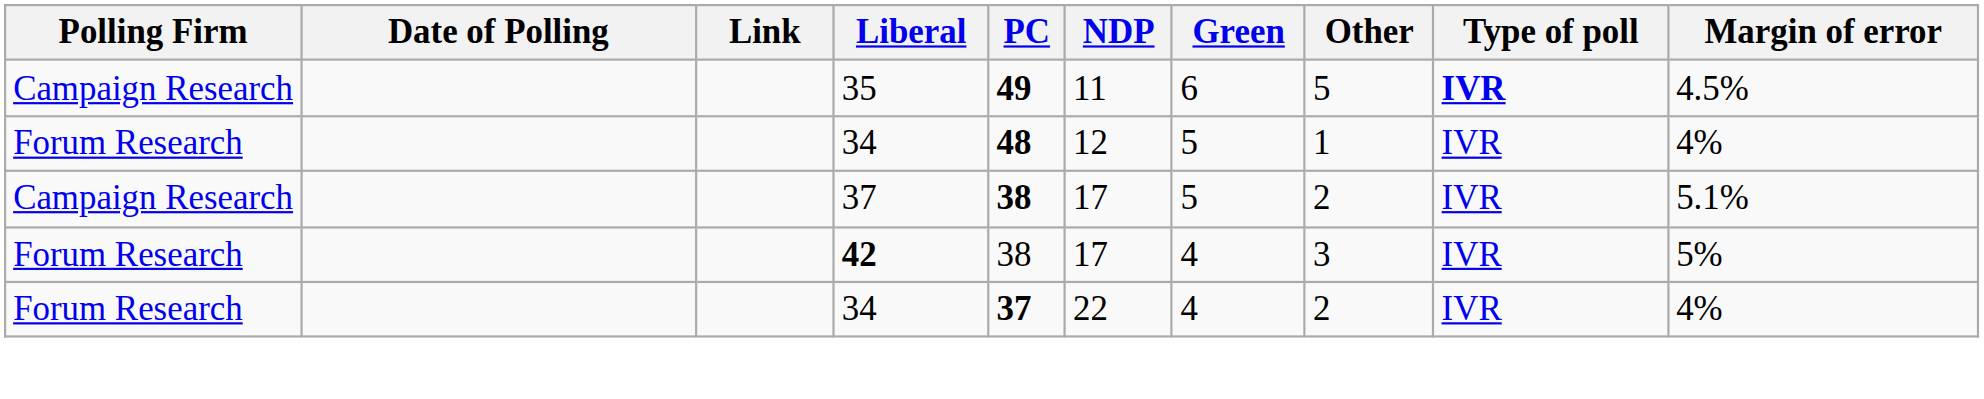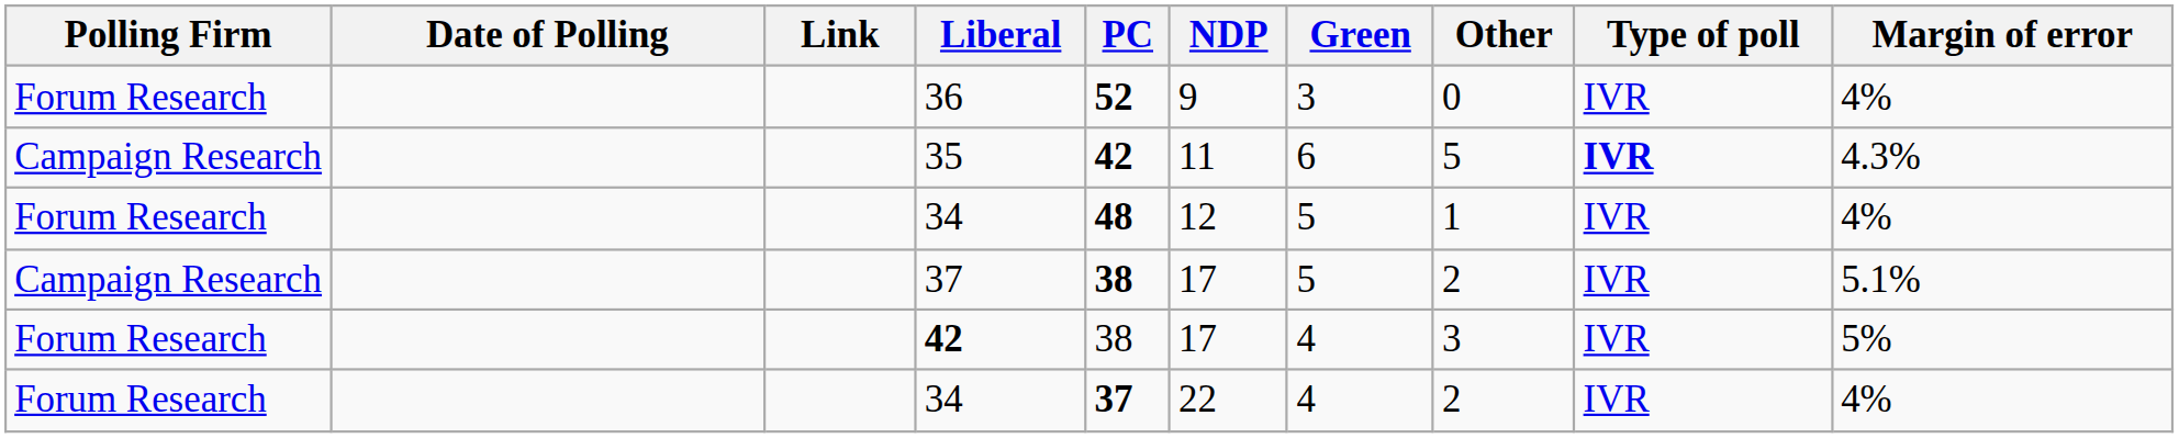+ row: Forum Research | 36 | 52 | 9 | 3 | 0 | IVR | 4%
35 | PC: 49 -> 42
35 | Margin of error: 4.5% -> 4.3%
